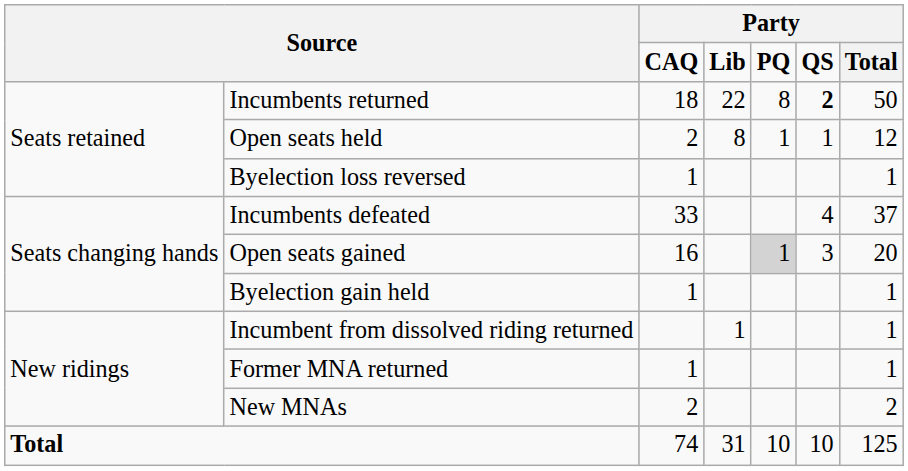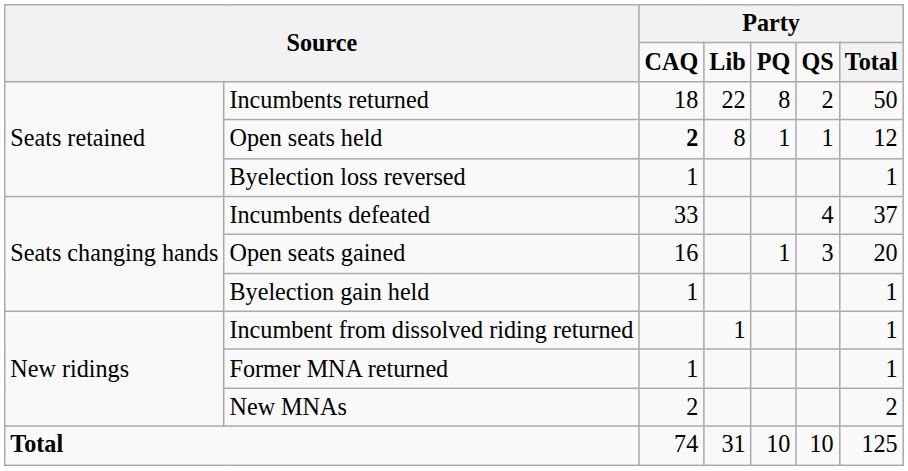Incumbents returned | column 6: bold -> normal
Open seats held | column 3: normal -> bold
Open seats gained | column 5: lightgrey background -> no background
